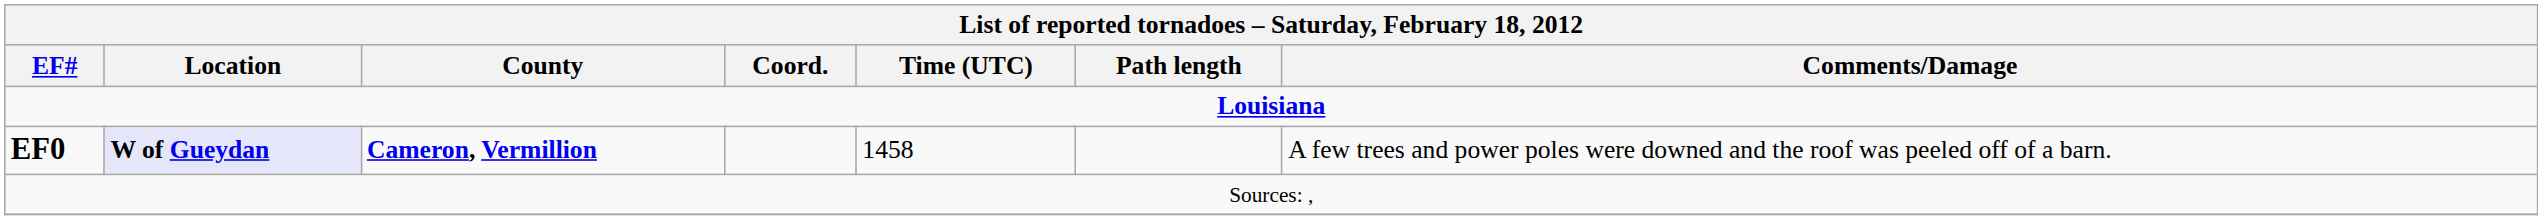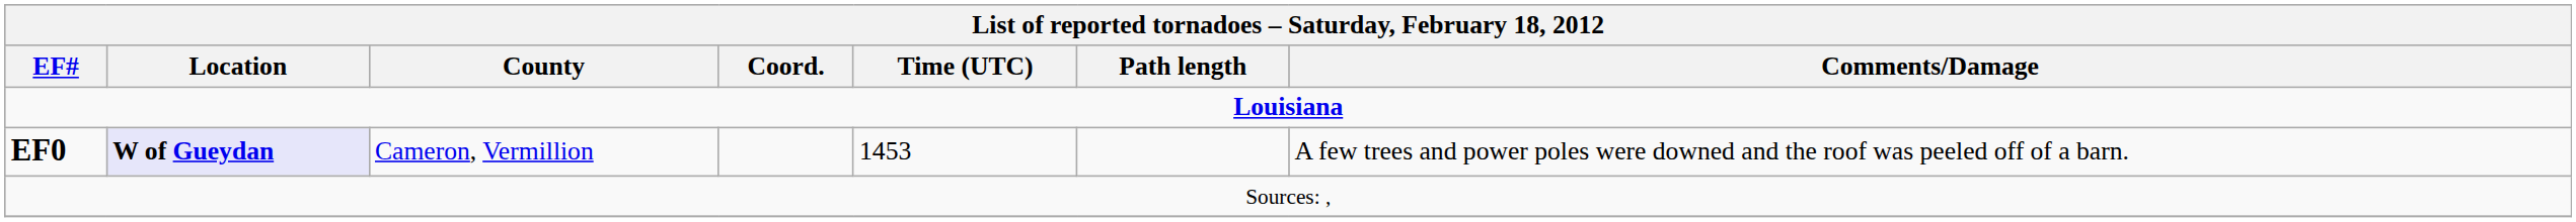EF0 | County: bold -> normal
EF0 | Time (UTC): 1458 -> 1453
